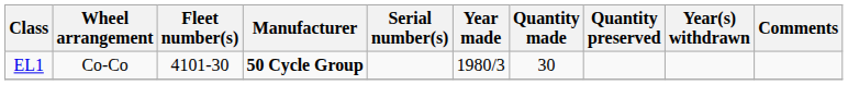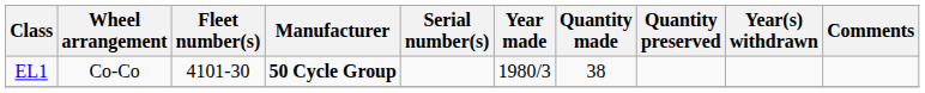EL1 | Quantity made: 30 -> 38
